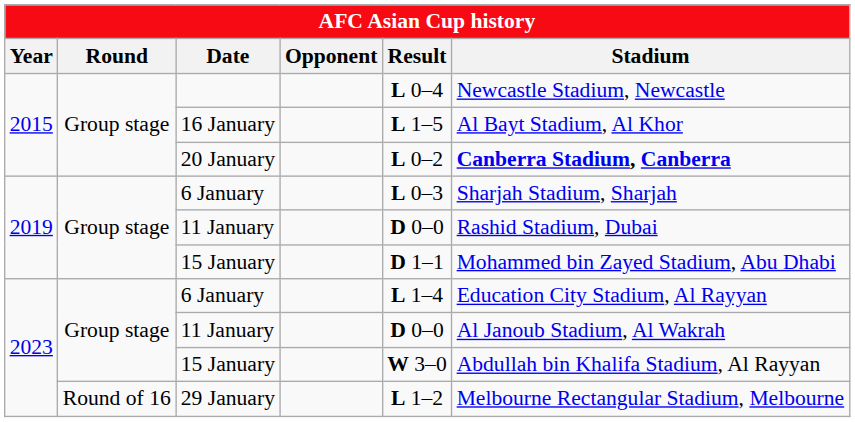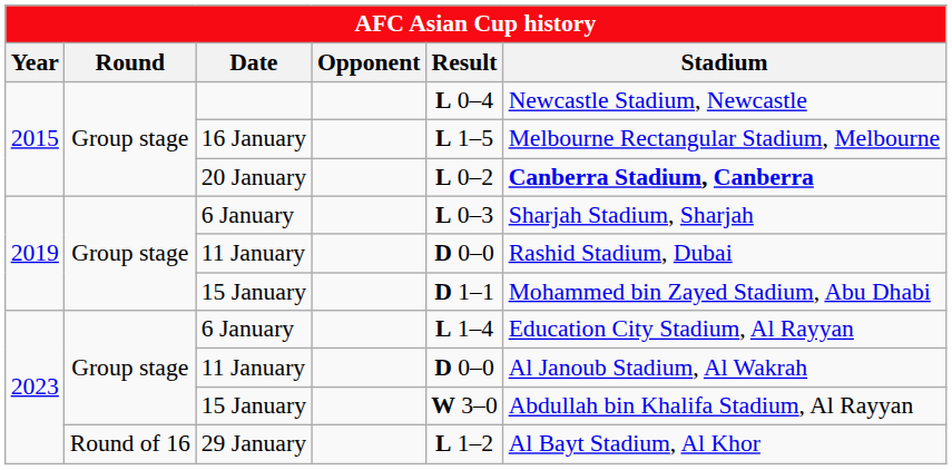16 January | Stadium: Al Bayt Stadium, Al Khor -> Melbourne Rectangular Stadium, Melbourne
29 January | Stadium: Melbourne Rectangular Stadium, Melbourne -> Al Bayt Stadium, Al Khor
